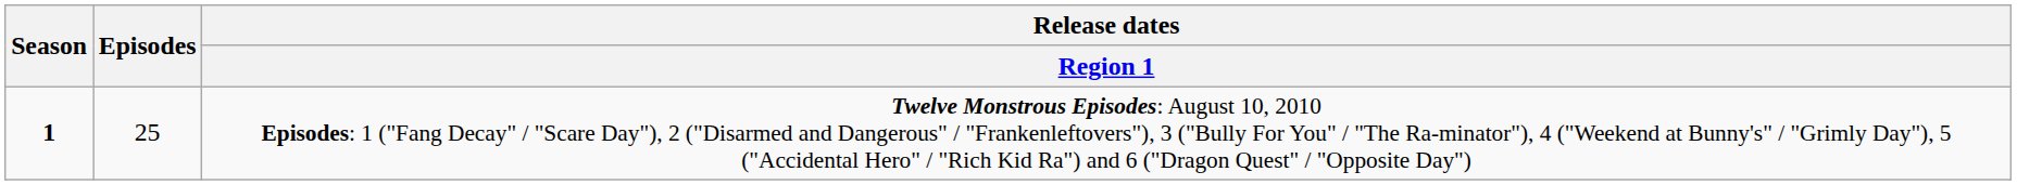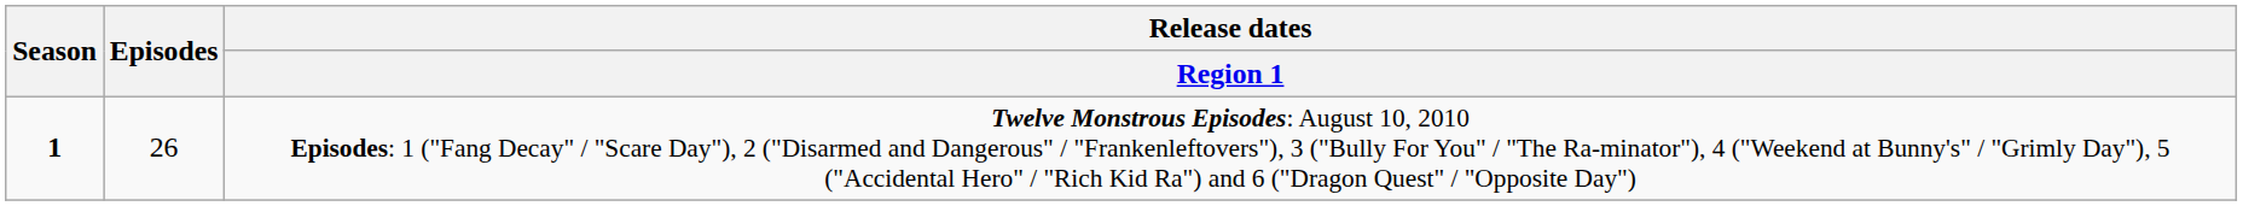row 3 | Episodes: 25 -> 26
